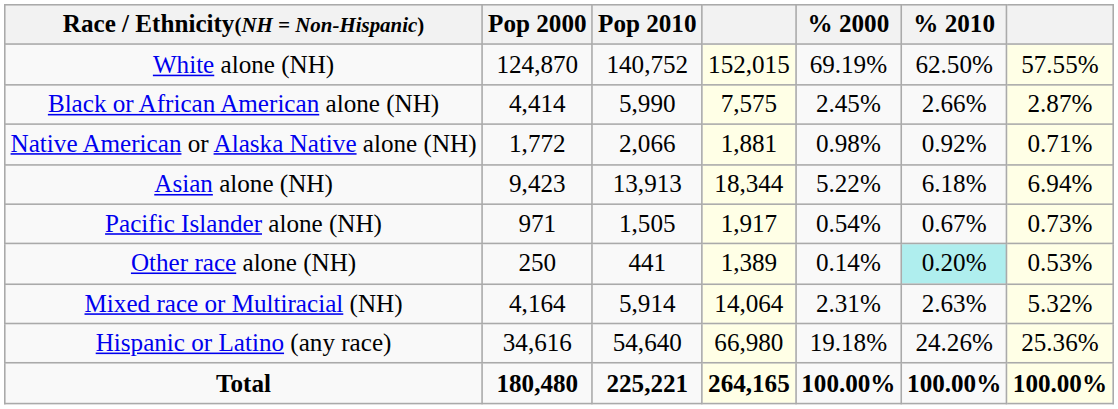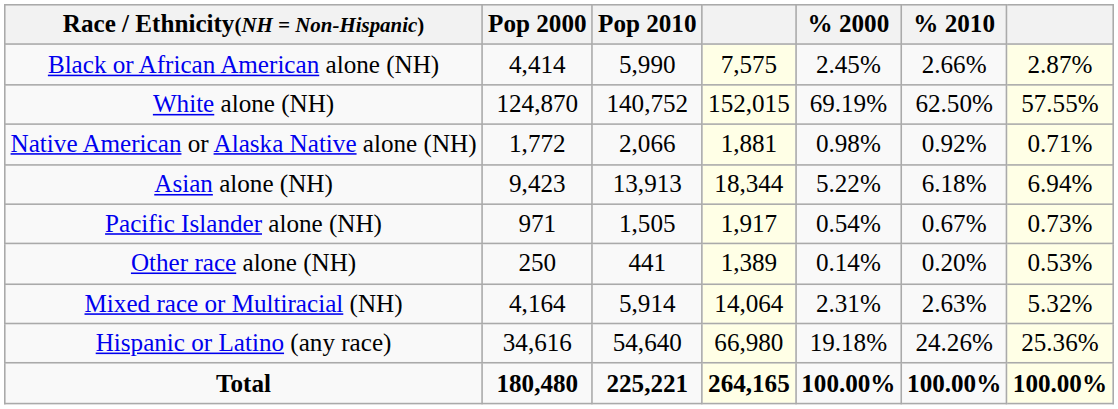rows swapped: White alone (NH) <-> Black or African American alone (NH)
Other race alone (NH) | % 2010: paleturquoise background -> no background
